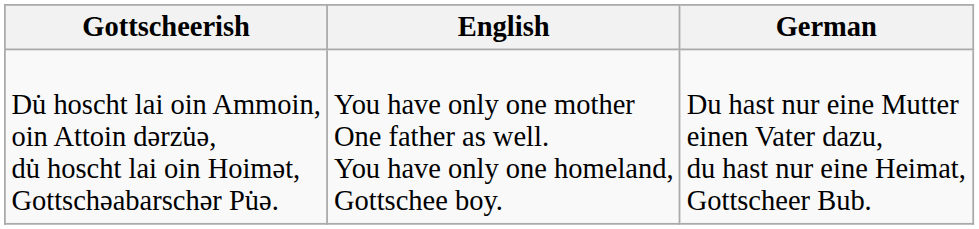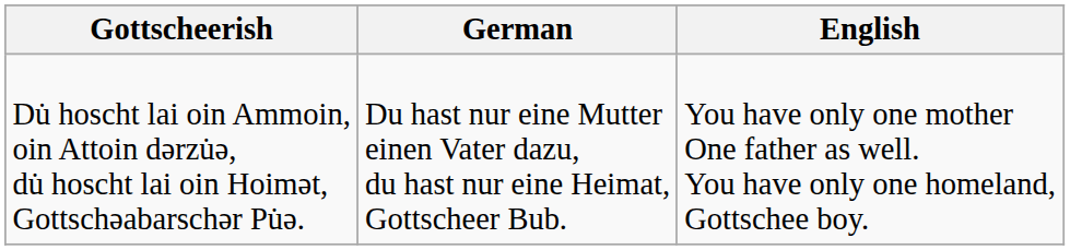columns swapped: German <-> English
